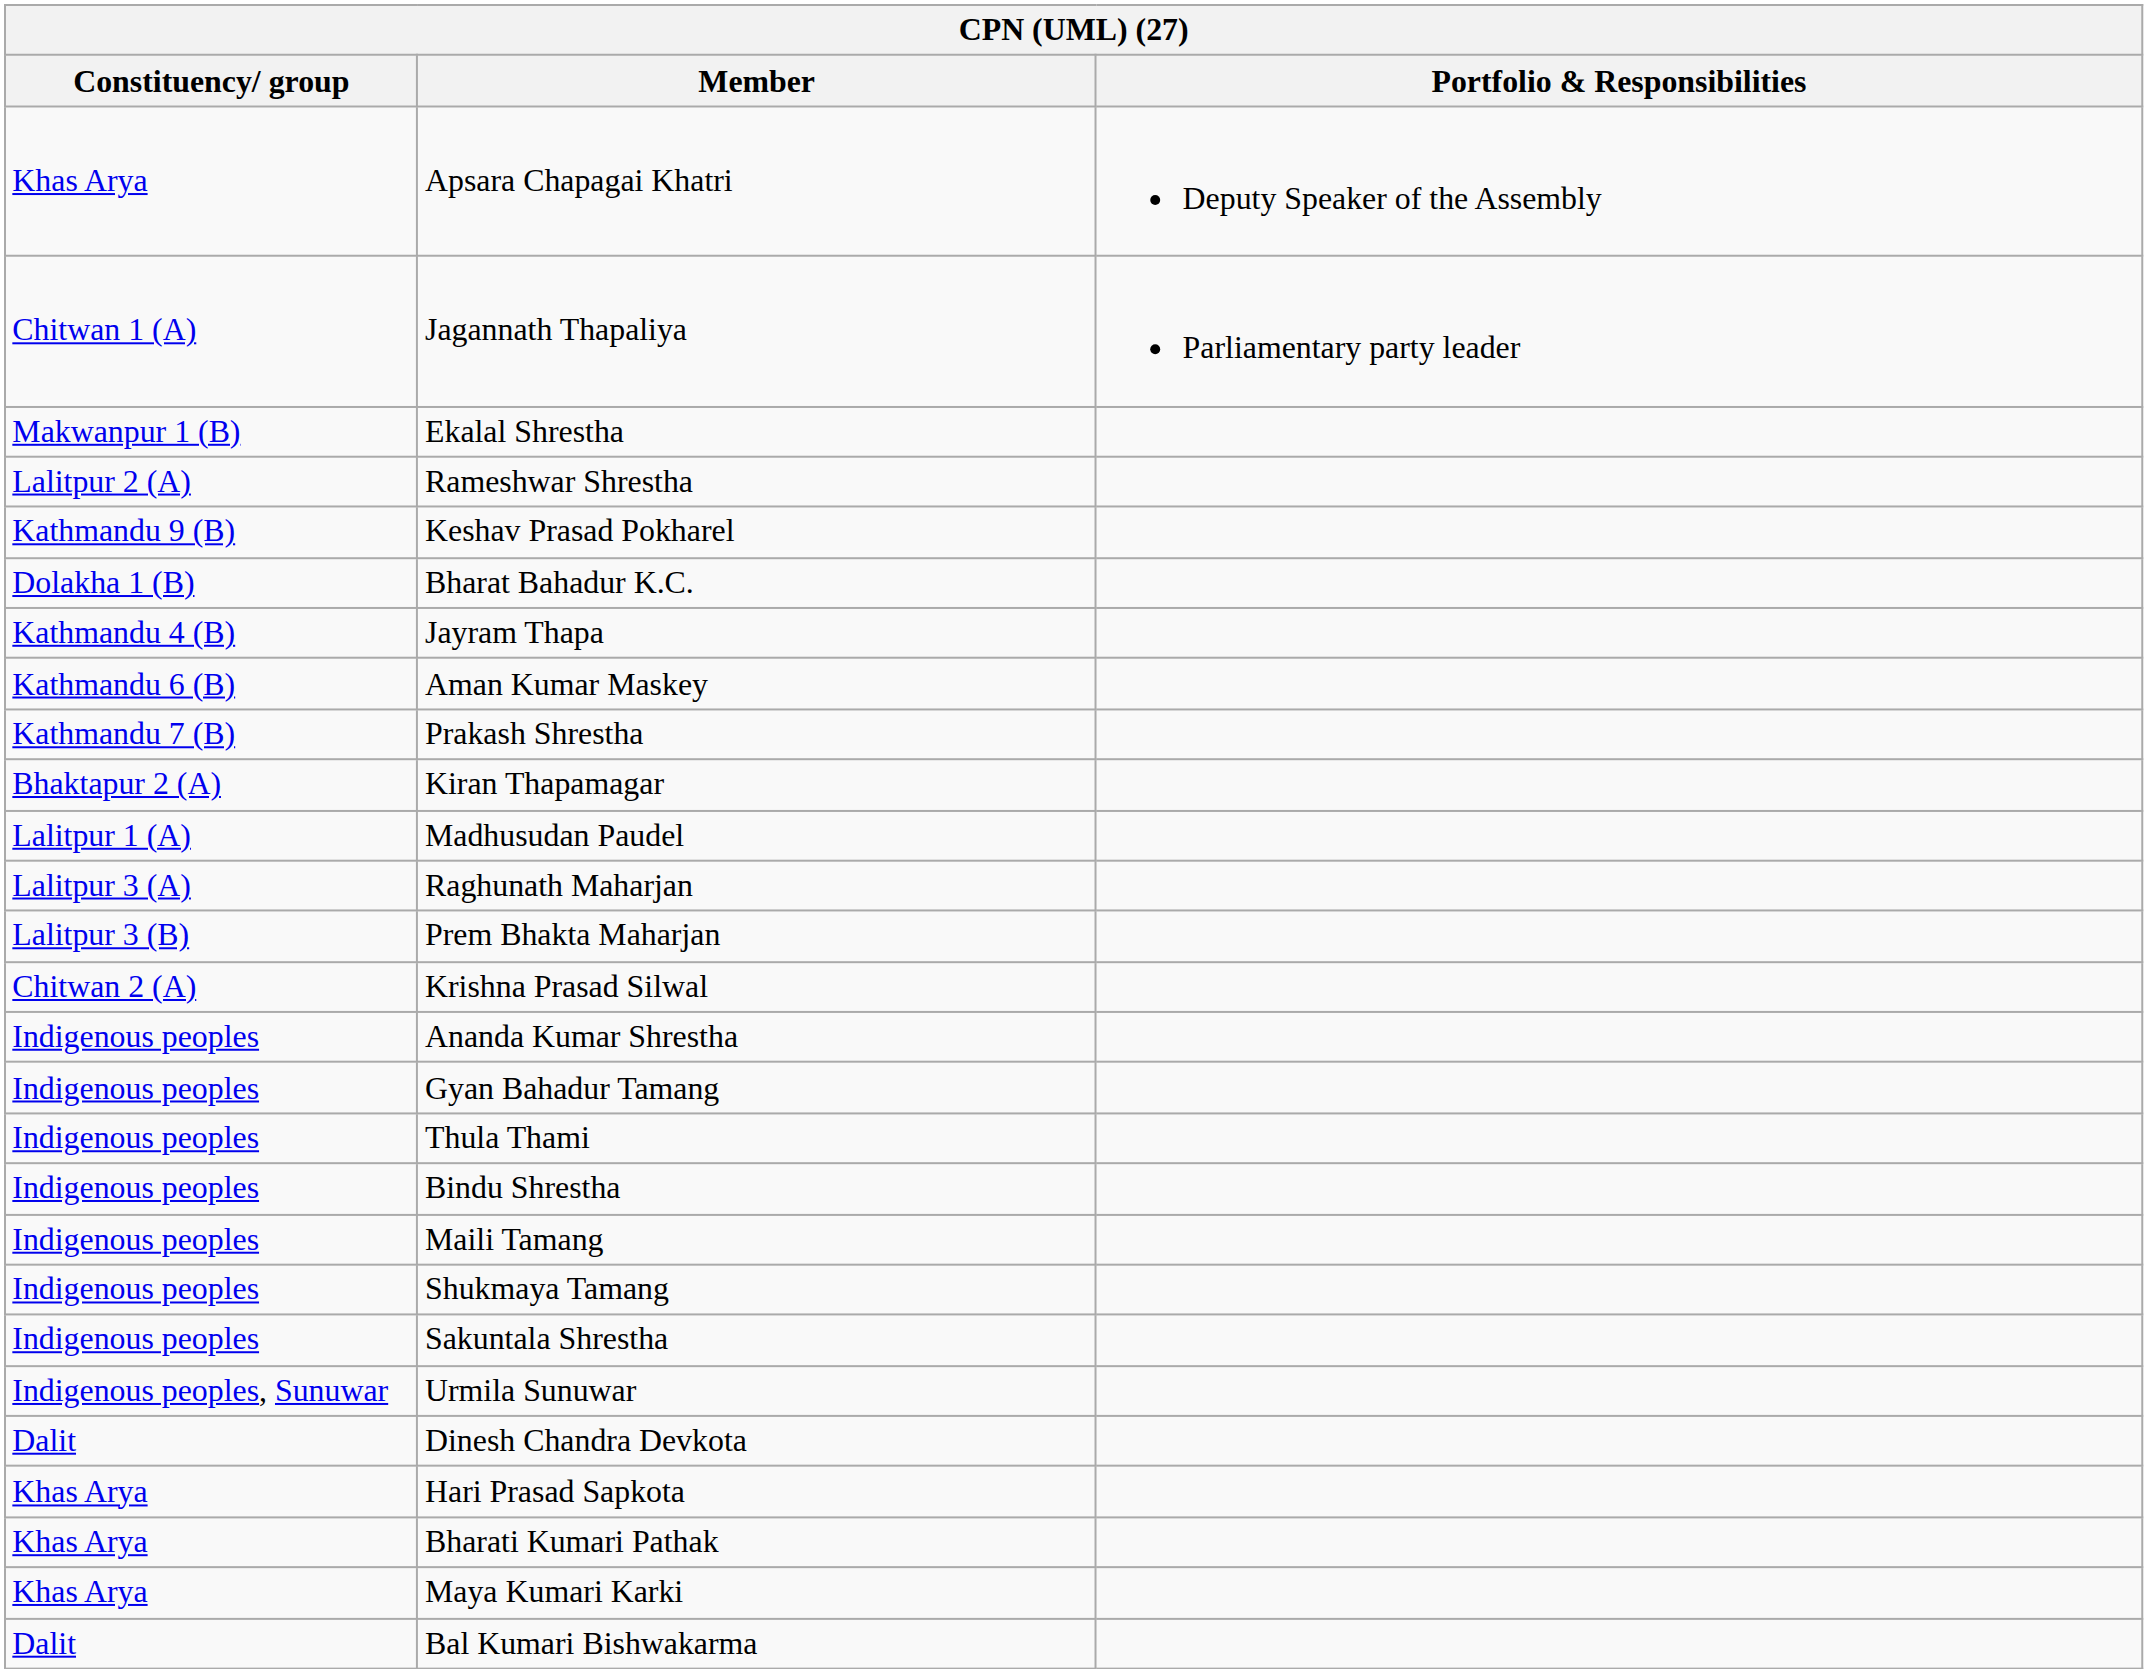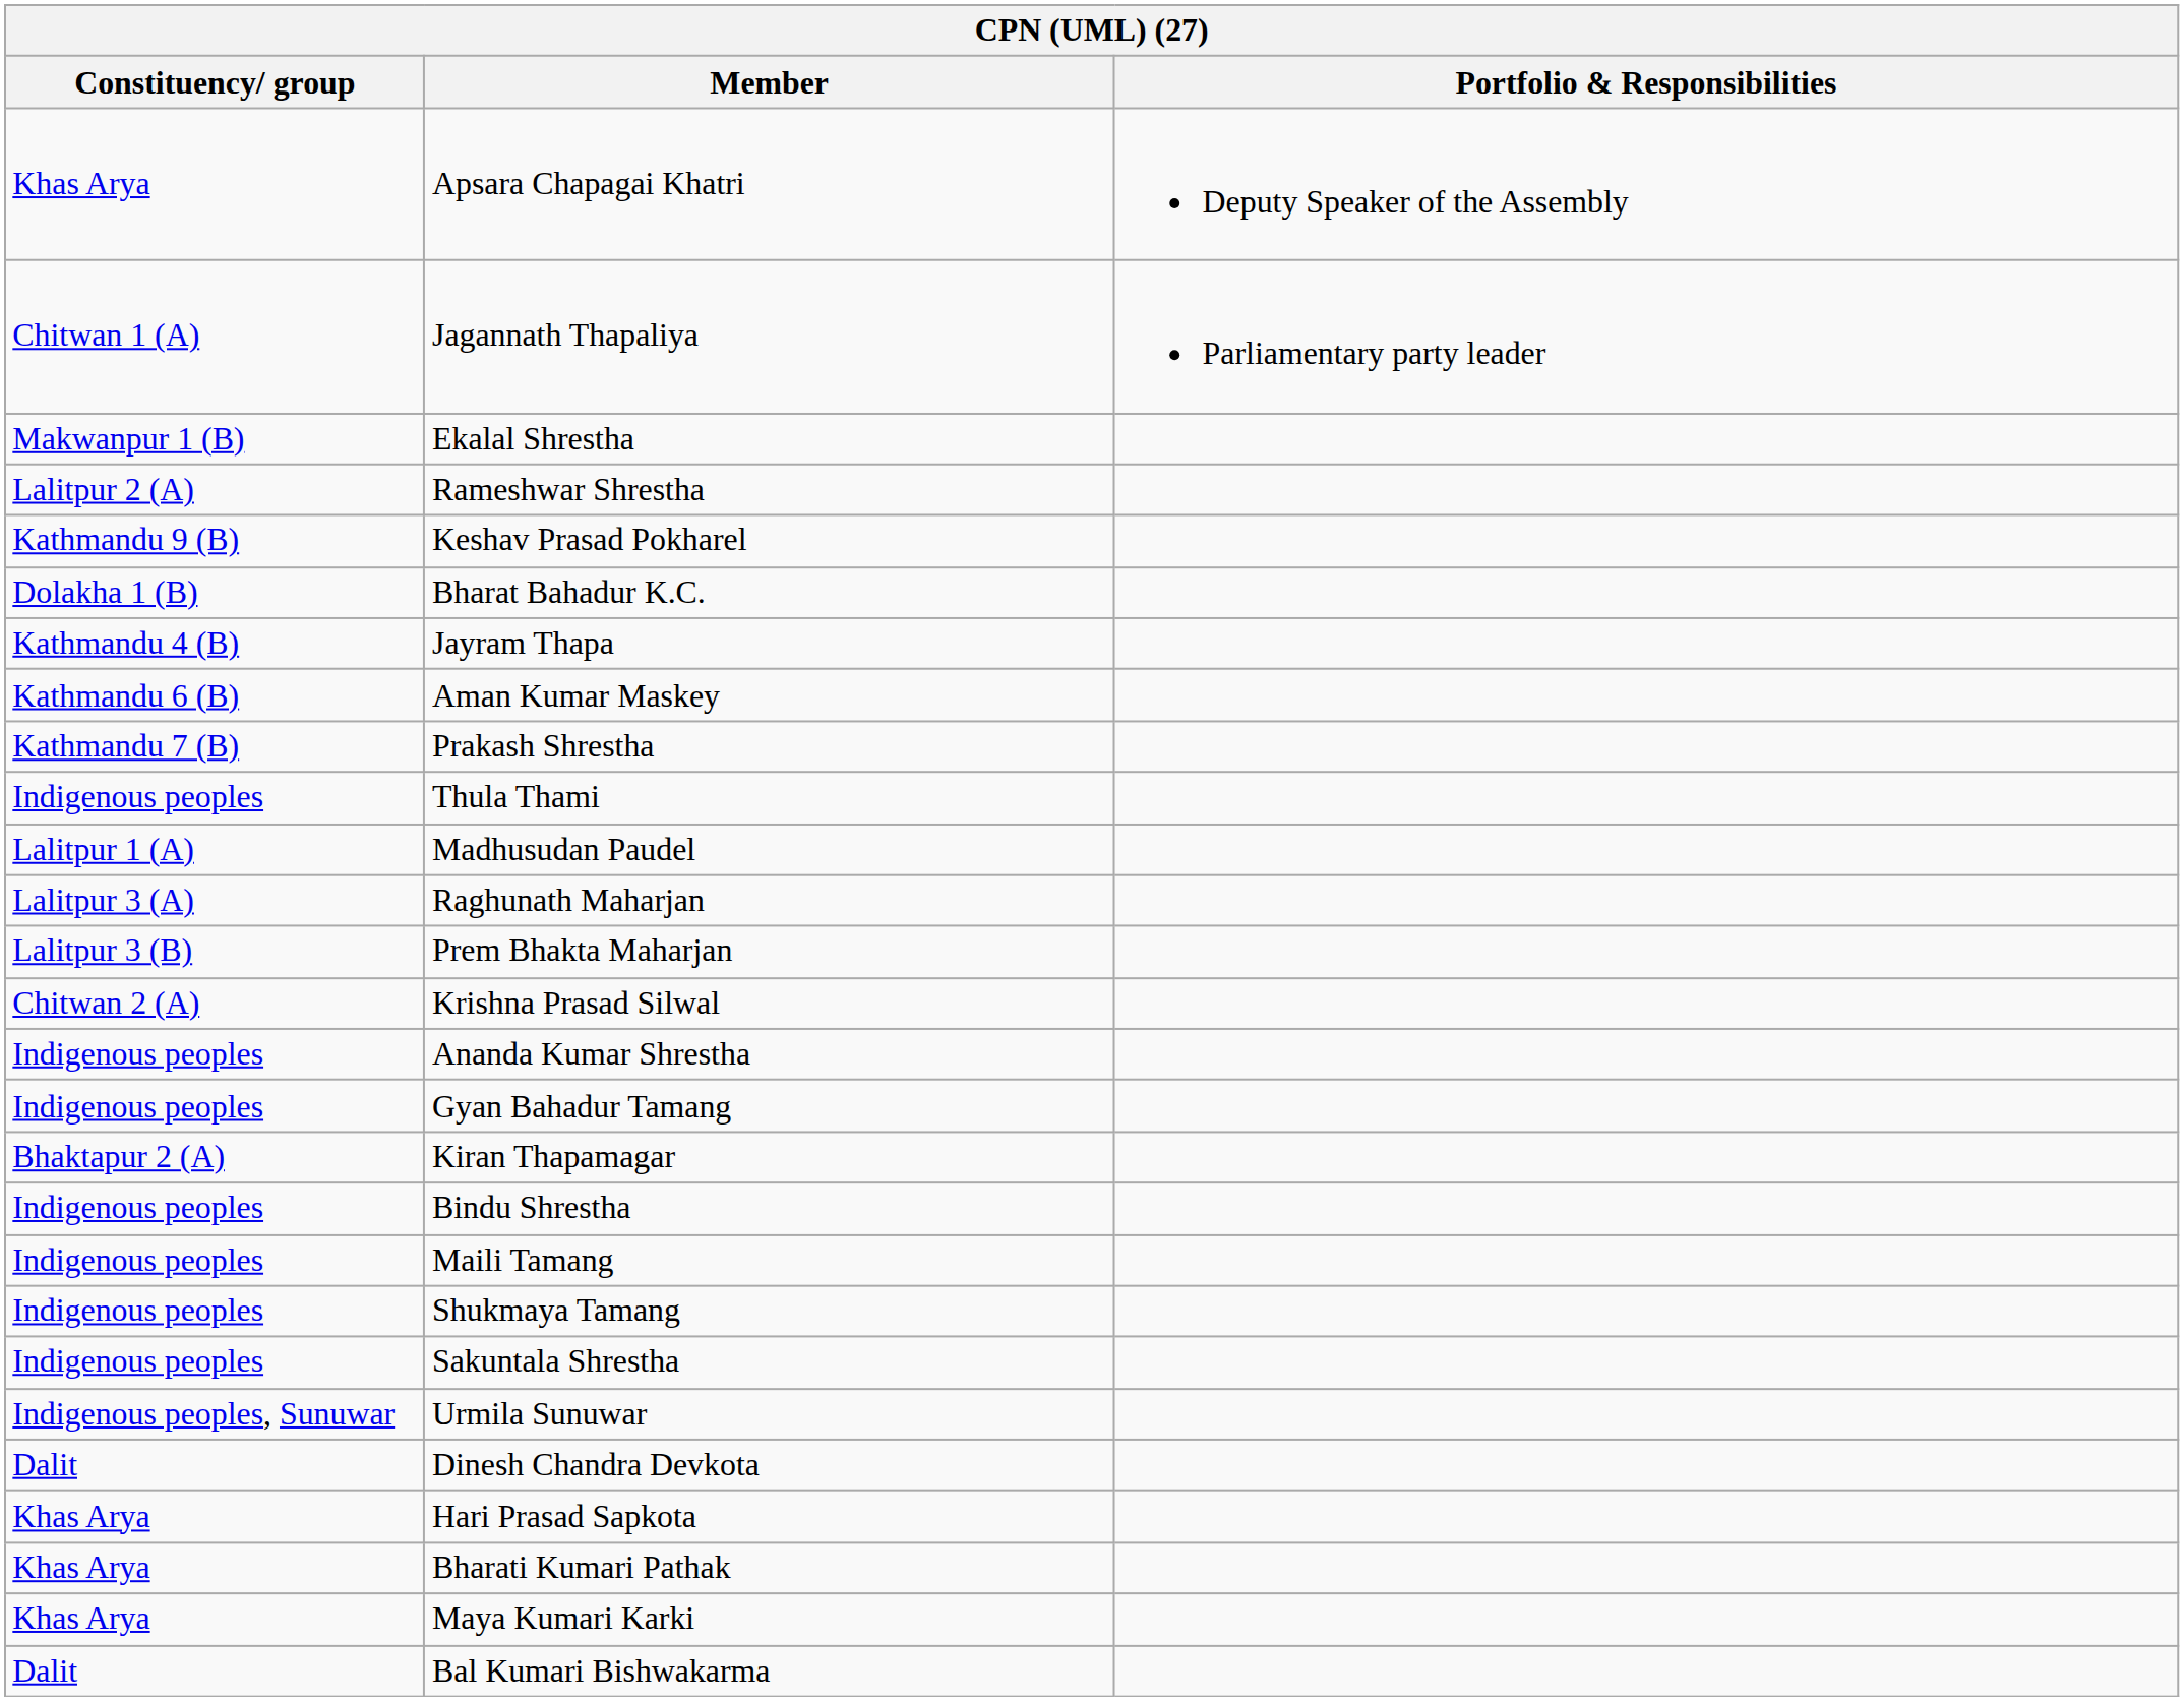rows swapped: Kiran Thapamagar <-> Thula Thami
